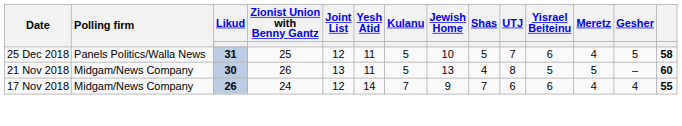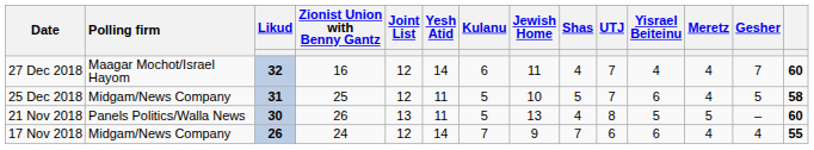+ row: 27 Dec 2018 | Maagar Mochot/Israel Hayom | 32 | 16 | 12 | 14 | 6 | 11 | 4 | 7 | 4 | 4 | 7 | 60
25 Dec 2018 | Polling firm: Panels Politics/Walla News -> Midgam/News Company
21 Nov 2018 | Polling firm: Midgam/News Company -> Panels Politics/Walla News
